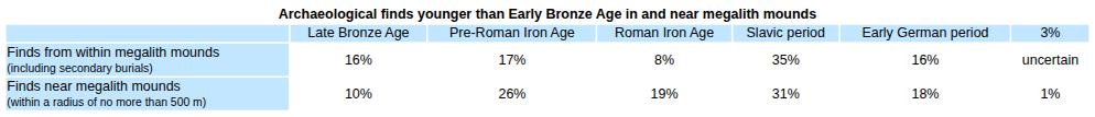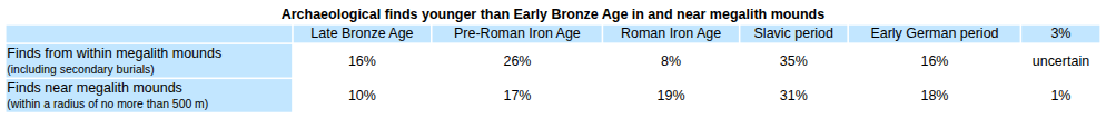row 3 | column 3: 17% -> 26%
row 4 | column 3: 26% -> 17%
